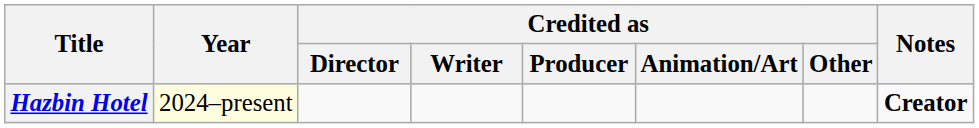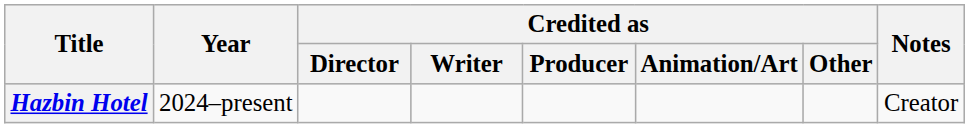Hazbin Hotel | Year: lightyellow background -> no background
Hazbin Hotel | Notes: bold -> normal
